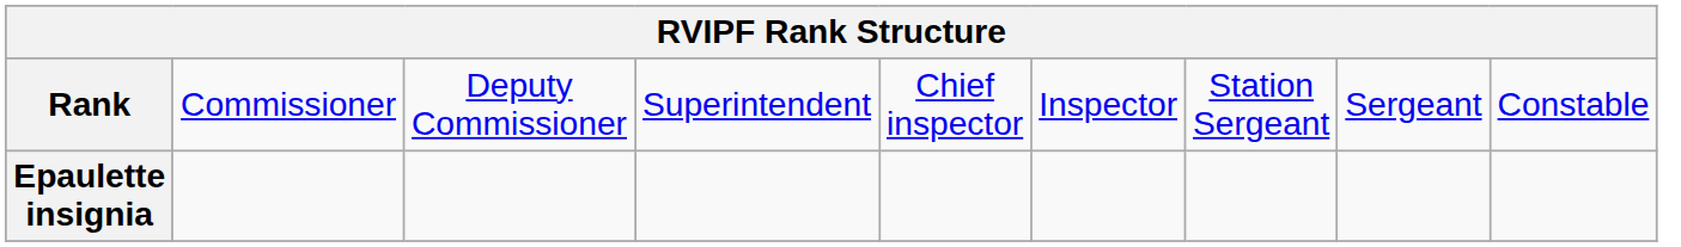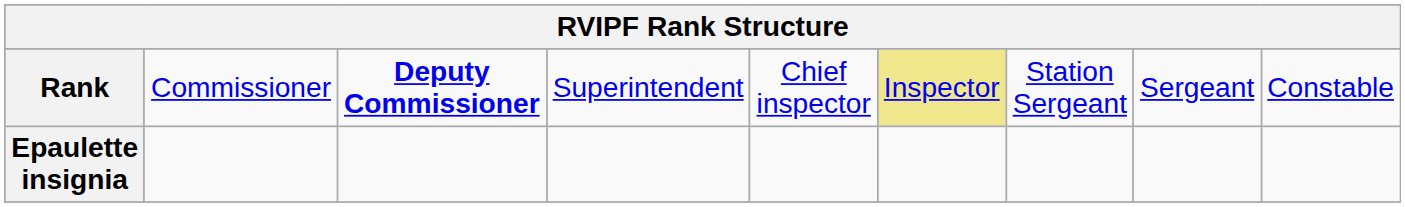Rank | column 3: normal -> bold
Rank | column 6: no background -> khaki background
